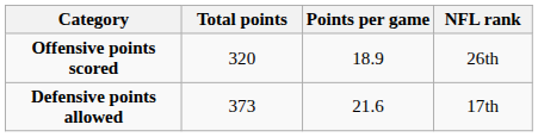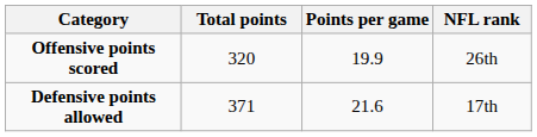Offensive points scored | Points per game: 18.9 -> 19.9
Defensive points allowed | Total points: 373 -> 371
